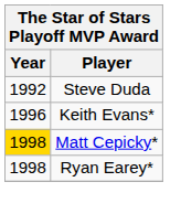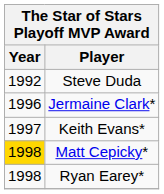+ row: 1996 | Jermaine Clark*
Keith Evans* | Year: 1996 -> 1997
